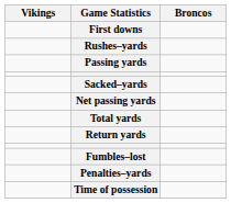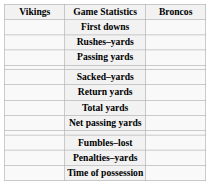rows swapped: Net passing yards <-> Return yards
